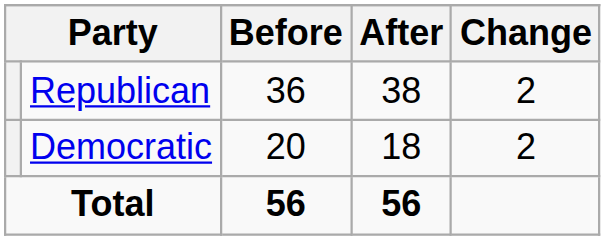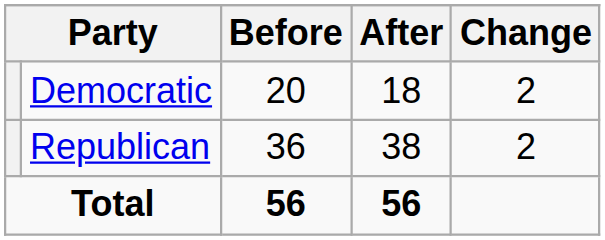rows swapped: Republican <-> Democratic
